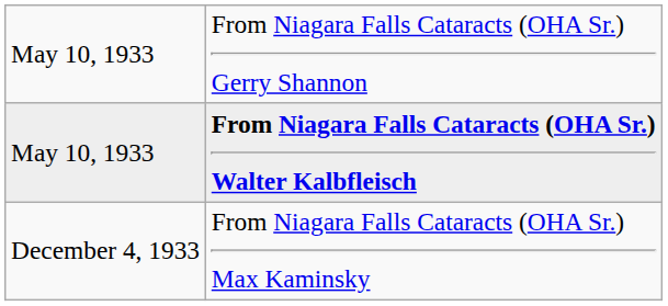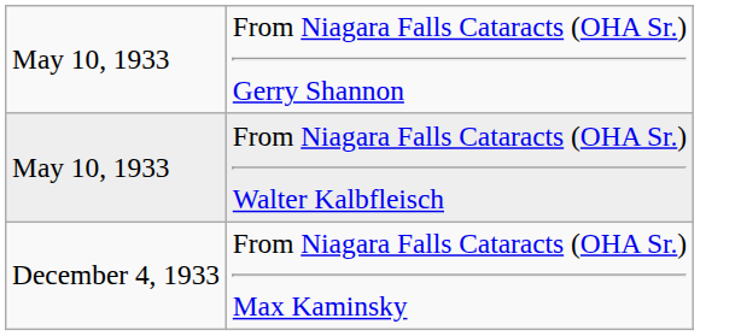row 2 | column 2: bold -> normal
